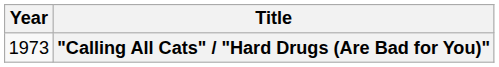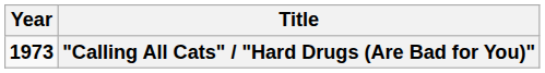row 2 | Year: normal -> bold
